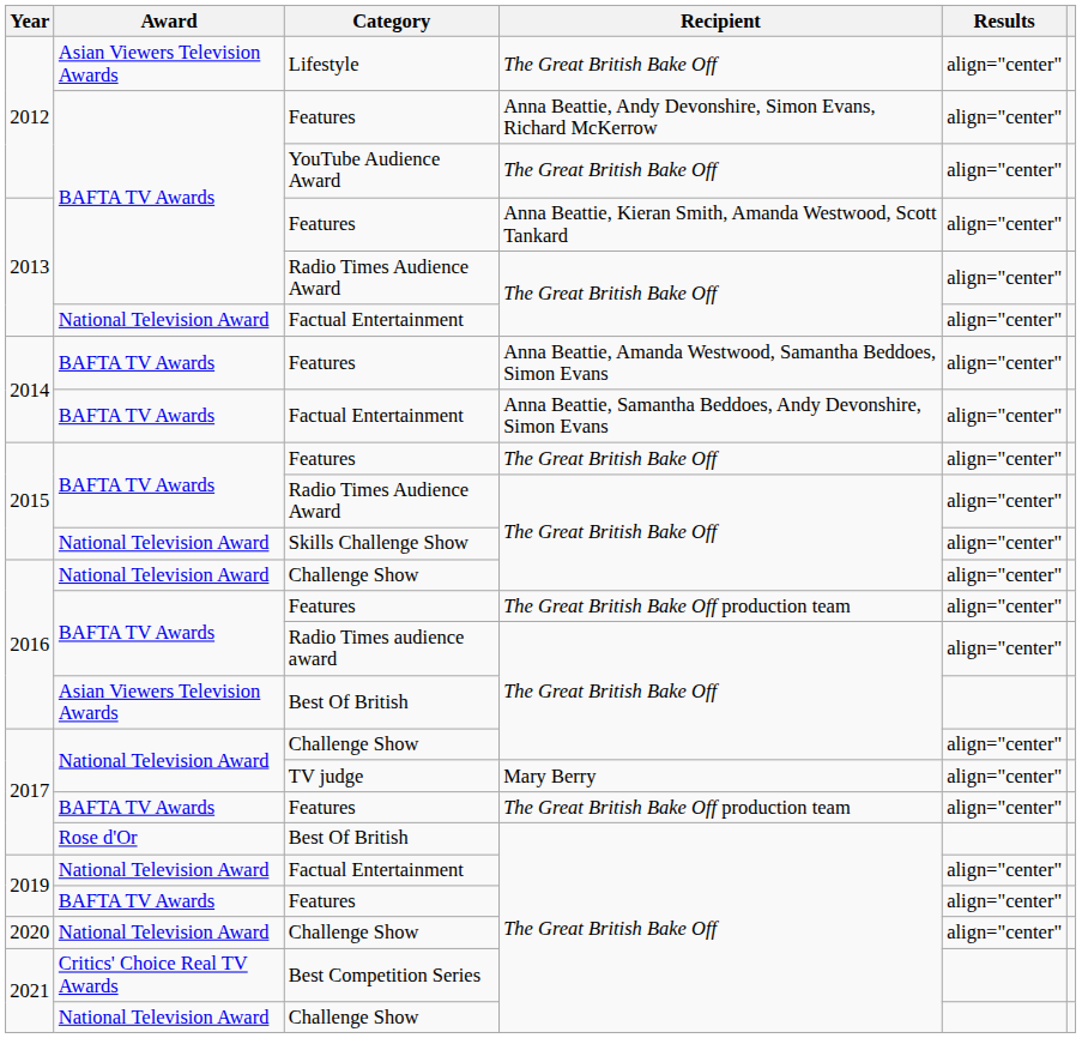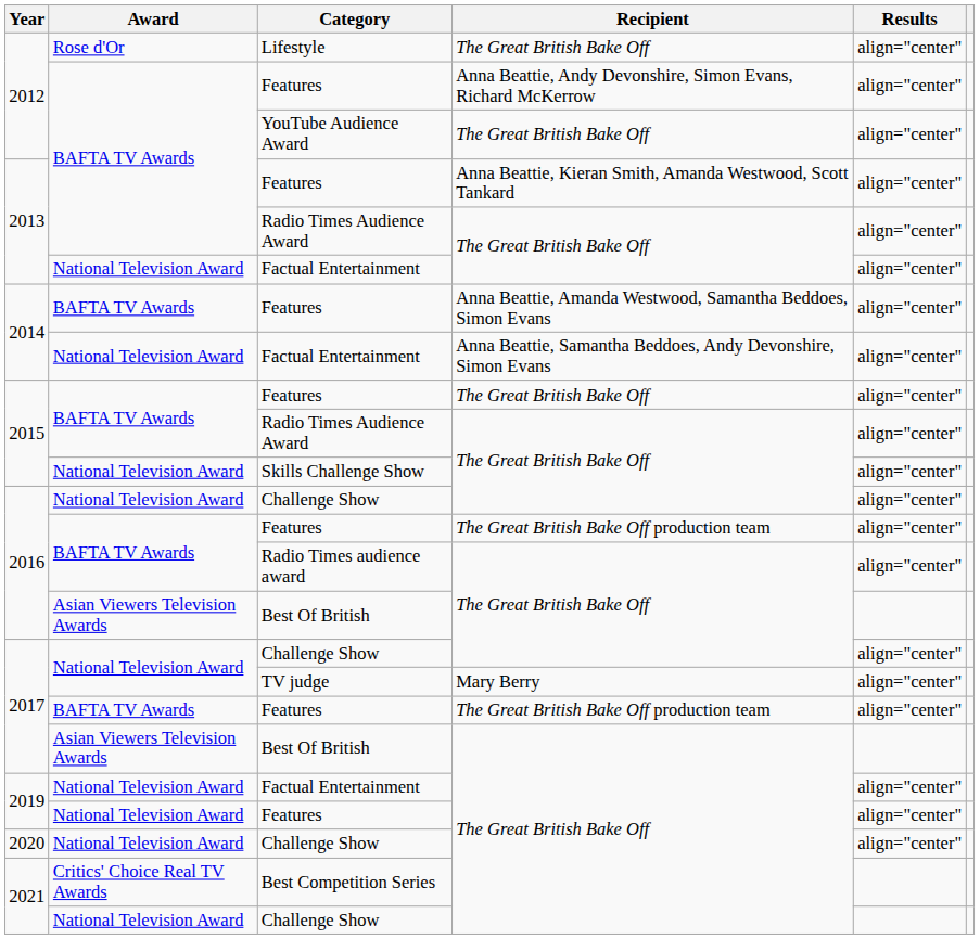Lifestyle | Award: Asian Viewers Television Awards -> Rose d'Or
2014 / Factual Entertainment | Award: BAFTA TV Awards -> National Television Award
2017 / Best Of British | Award: Rose d'Or -> Asian Viewers Television Awards
2019 / Features | Award: BAFTA TV Awards -> National Television Award
